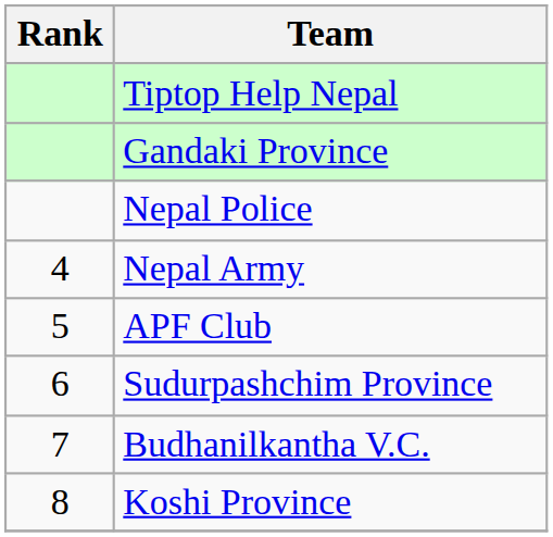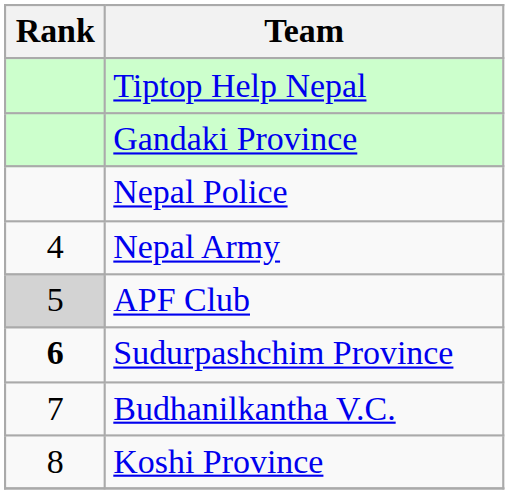APF Club | Rank: no background -> lightgrey background
Sudurpashchim Province | Rank: normal -> bold
